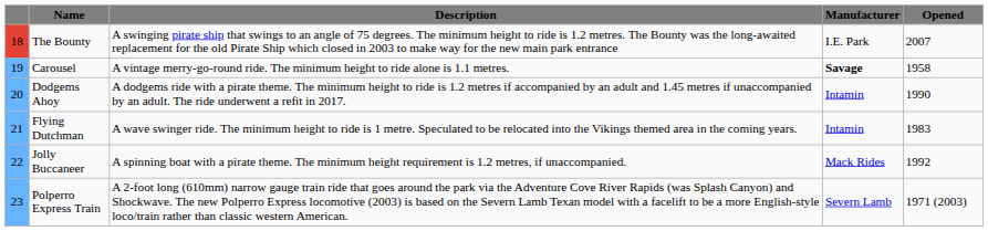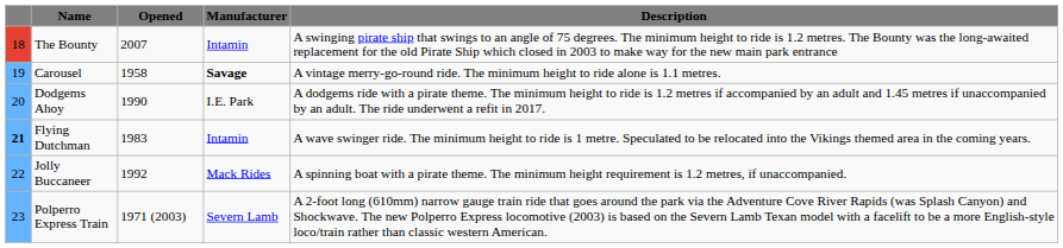columns swapped: Opened <-> Description
The Bounty | Manufacturer: I.E. Park -> Intamin
Dodgems Ahoy | Manufacturer: Intamin -> I.E. Park
Flying Dutchman | column 1: normal -> bold
